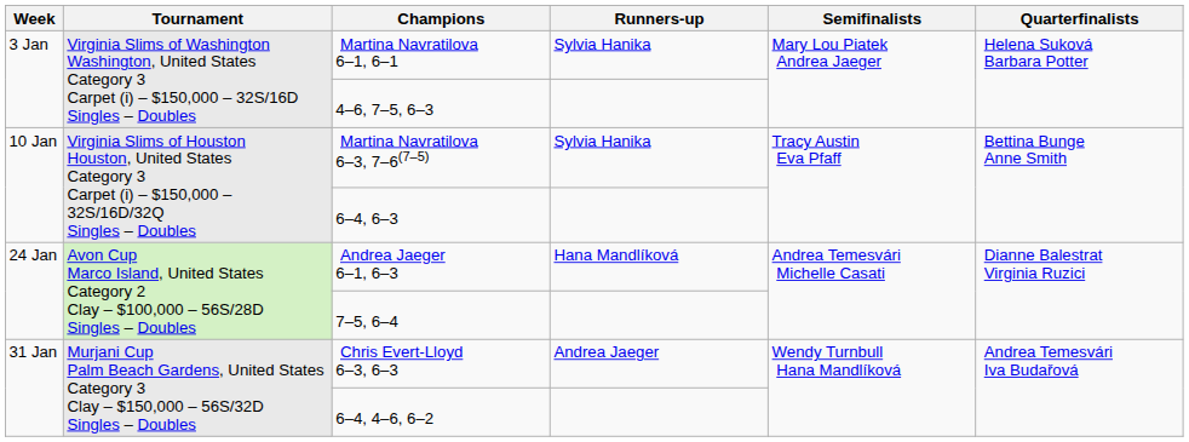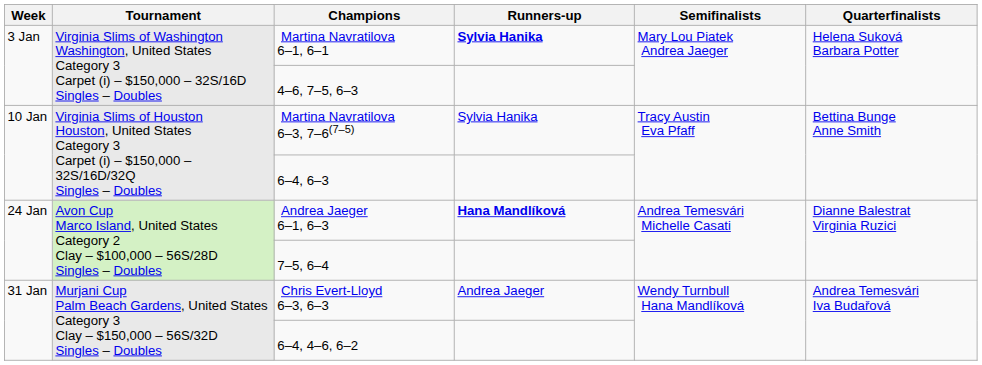Martina Navratilova 6–1, 6–1 | Runners-up: normal -> bold
Andrea Jaeger 6–1, 6–3 | Runners-up: normal -> bold
